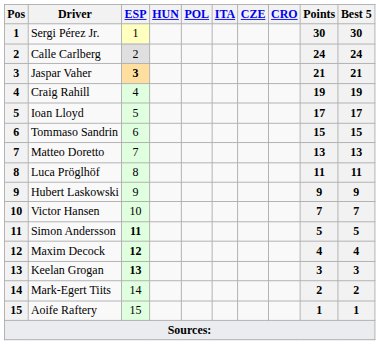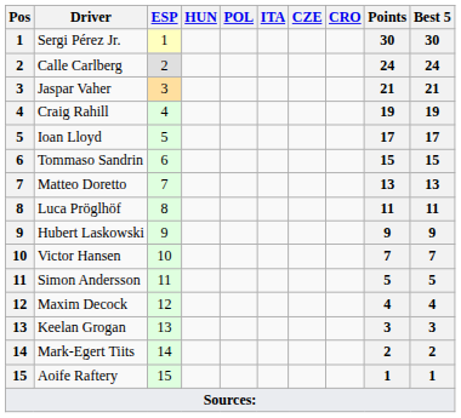Jaspar Vaher | ESP: bold -> normal
Simon Andersson | ESP: bold -> normal
Maxim Decock | ESP: bold -> normal
Keelan Grogan | ESP: bold -> normal
